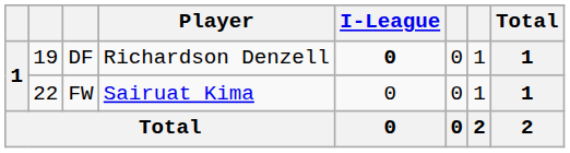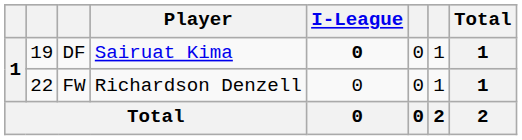DF | Player: Richardson Denzell -> Sairuat Kima
FW | Player: Sairuat Kima -> Richardson Denzell
